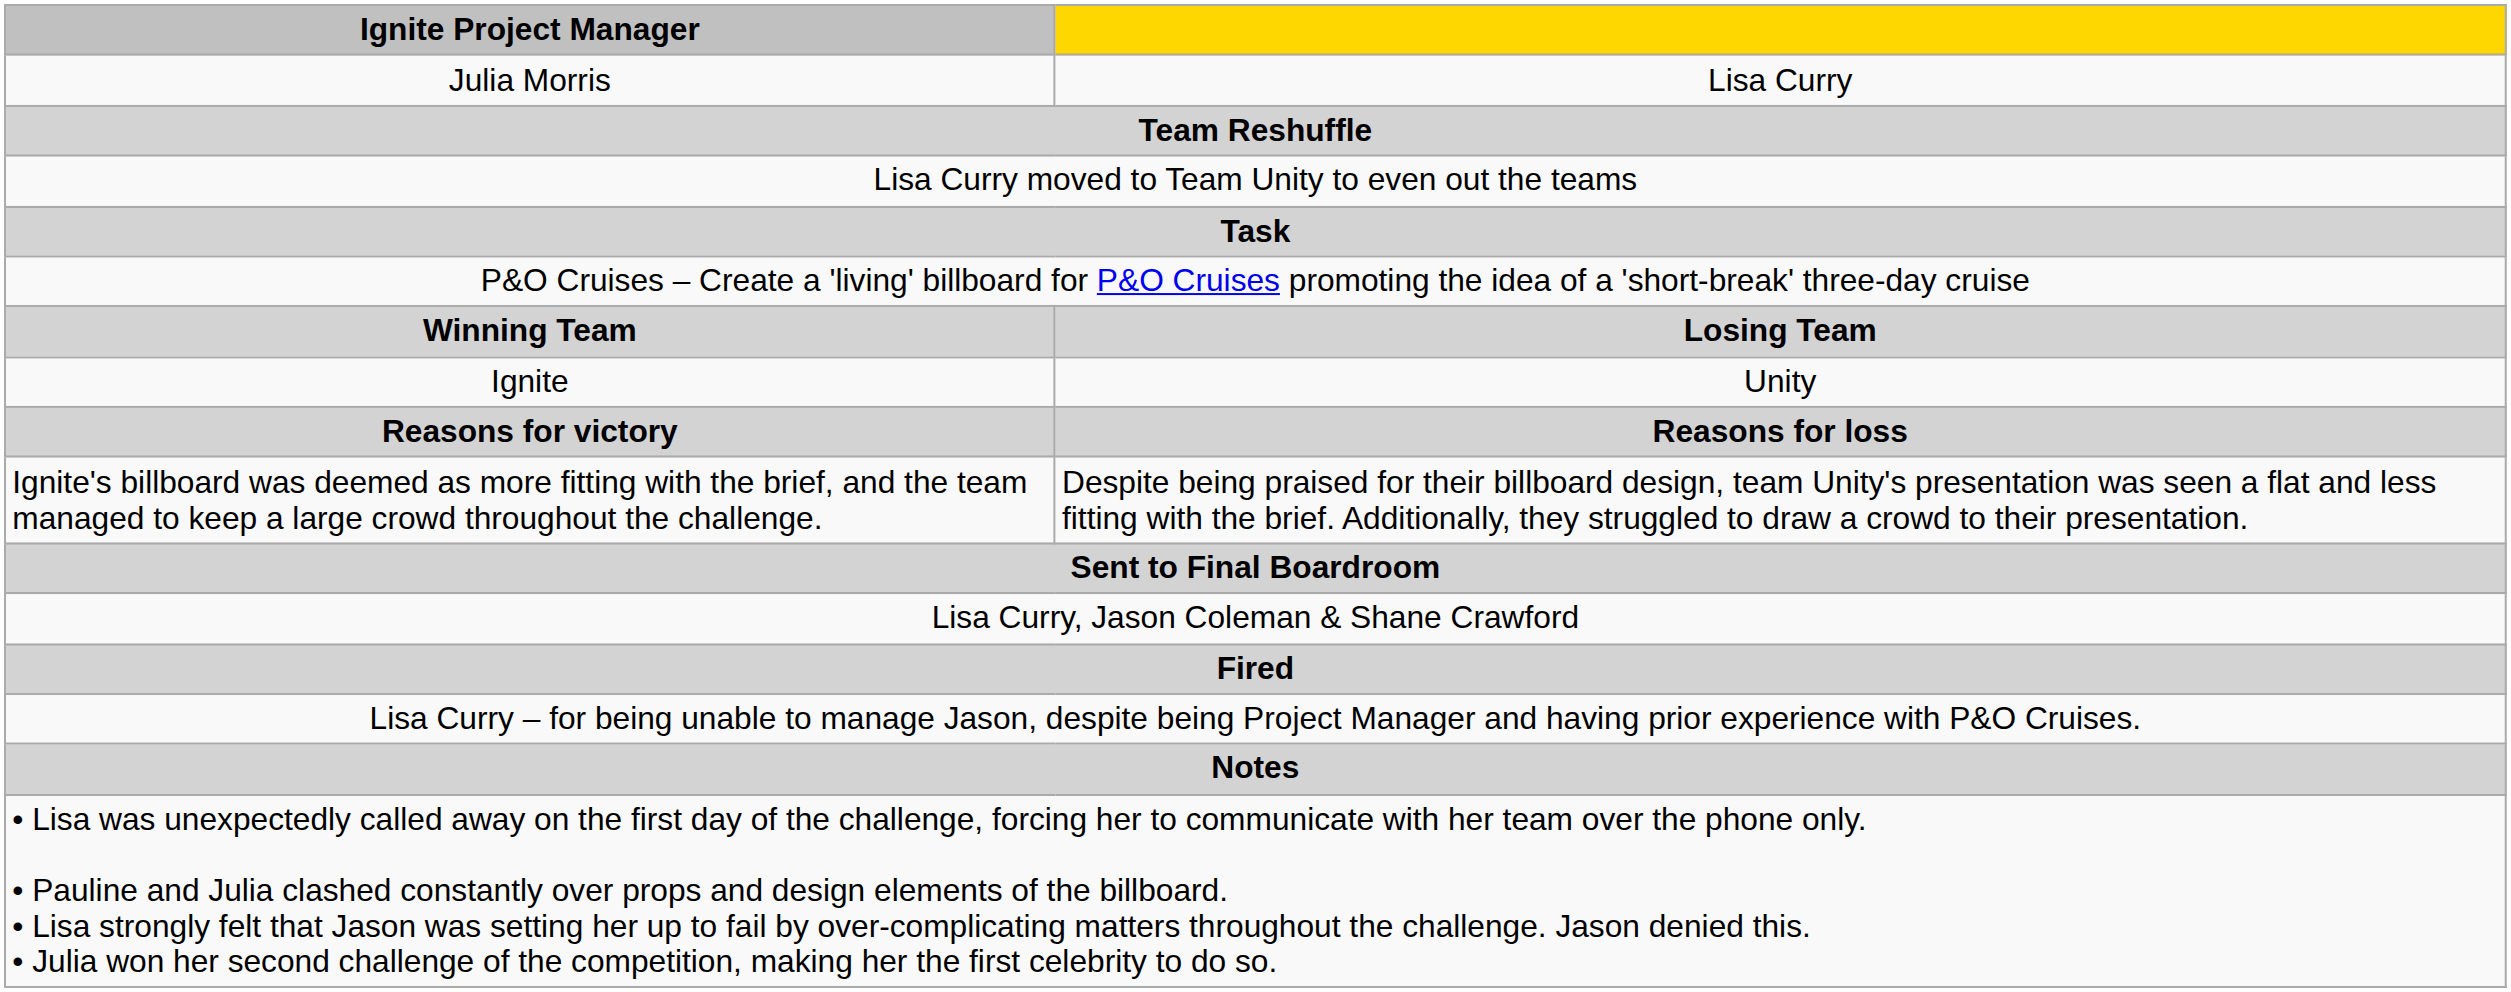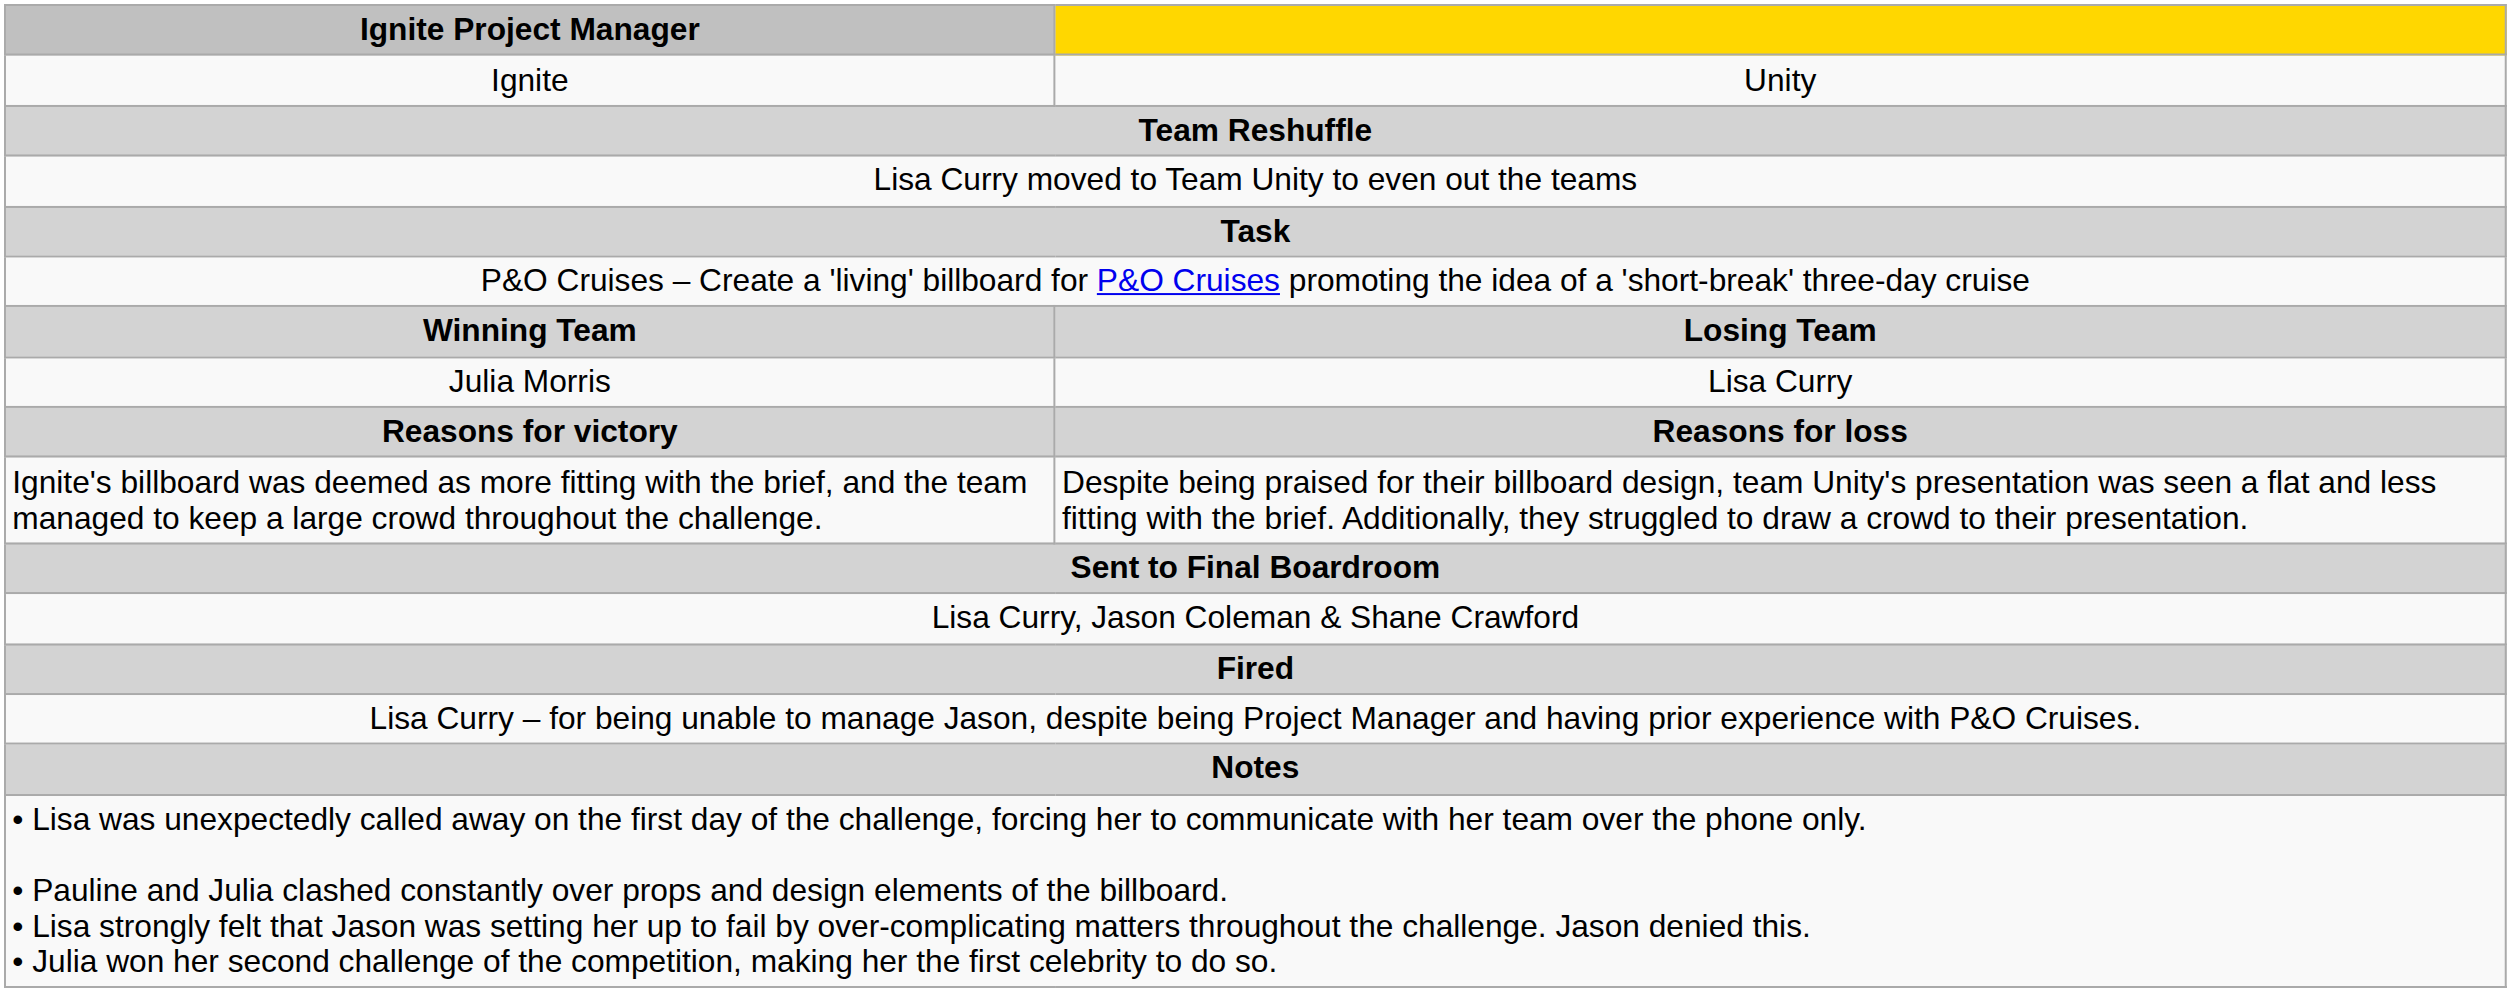rows swapped: Julia Morris <-> Ignite
